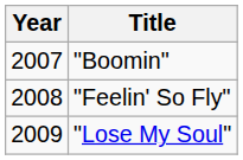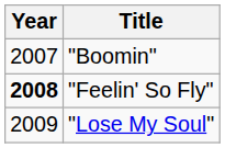"Feelin' So Fly" | Year: normal -> bold
